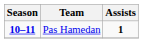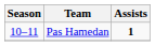Pas Hamedan | Season: bold -> normal
